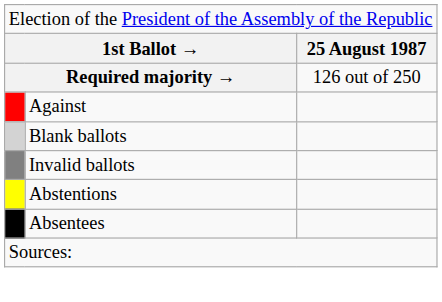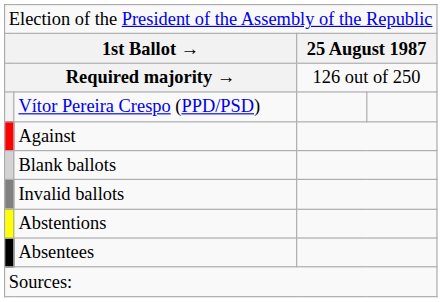+ row: Vítor Pereira Crespo (PPD/PSD)
